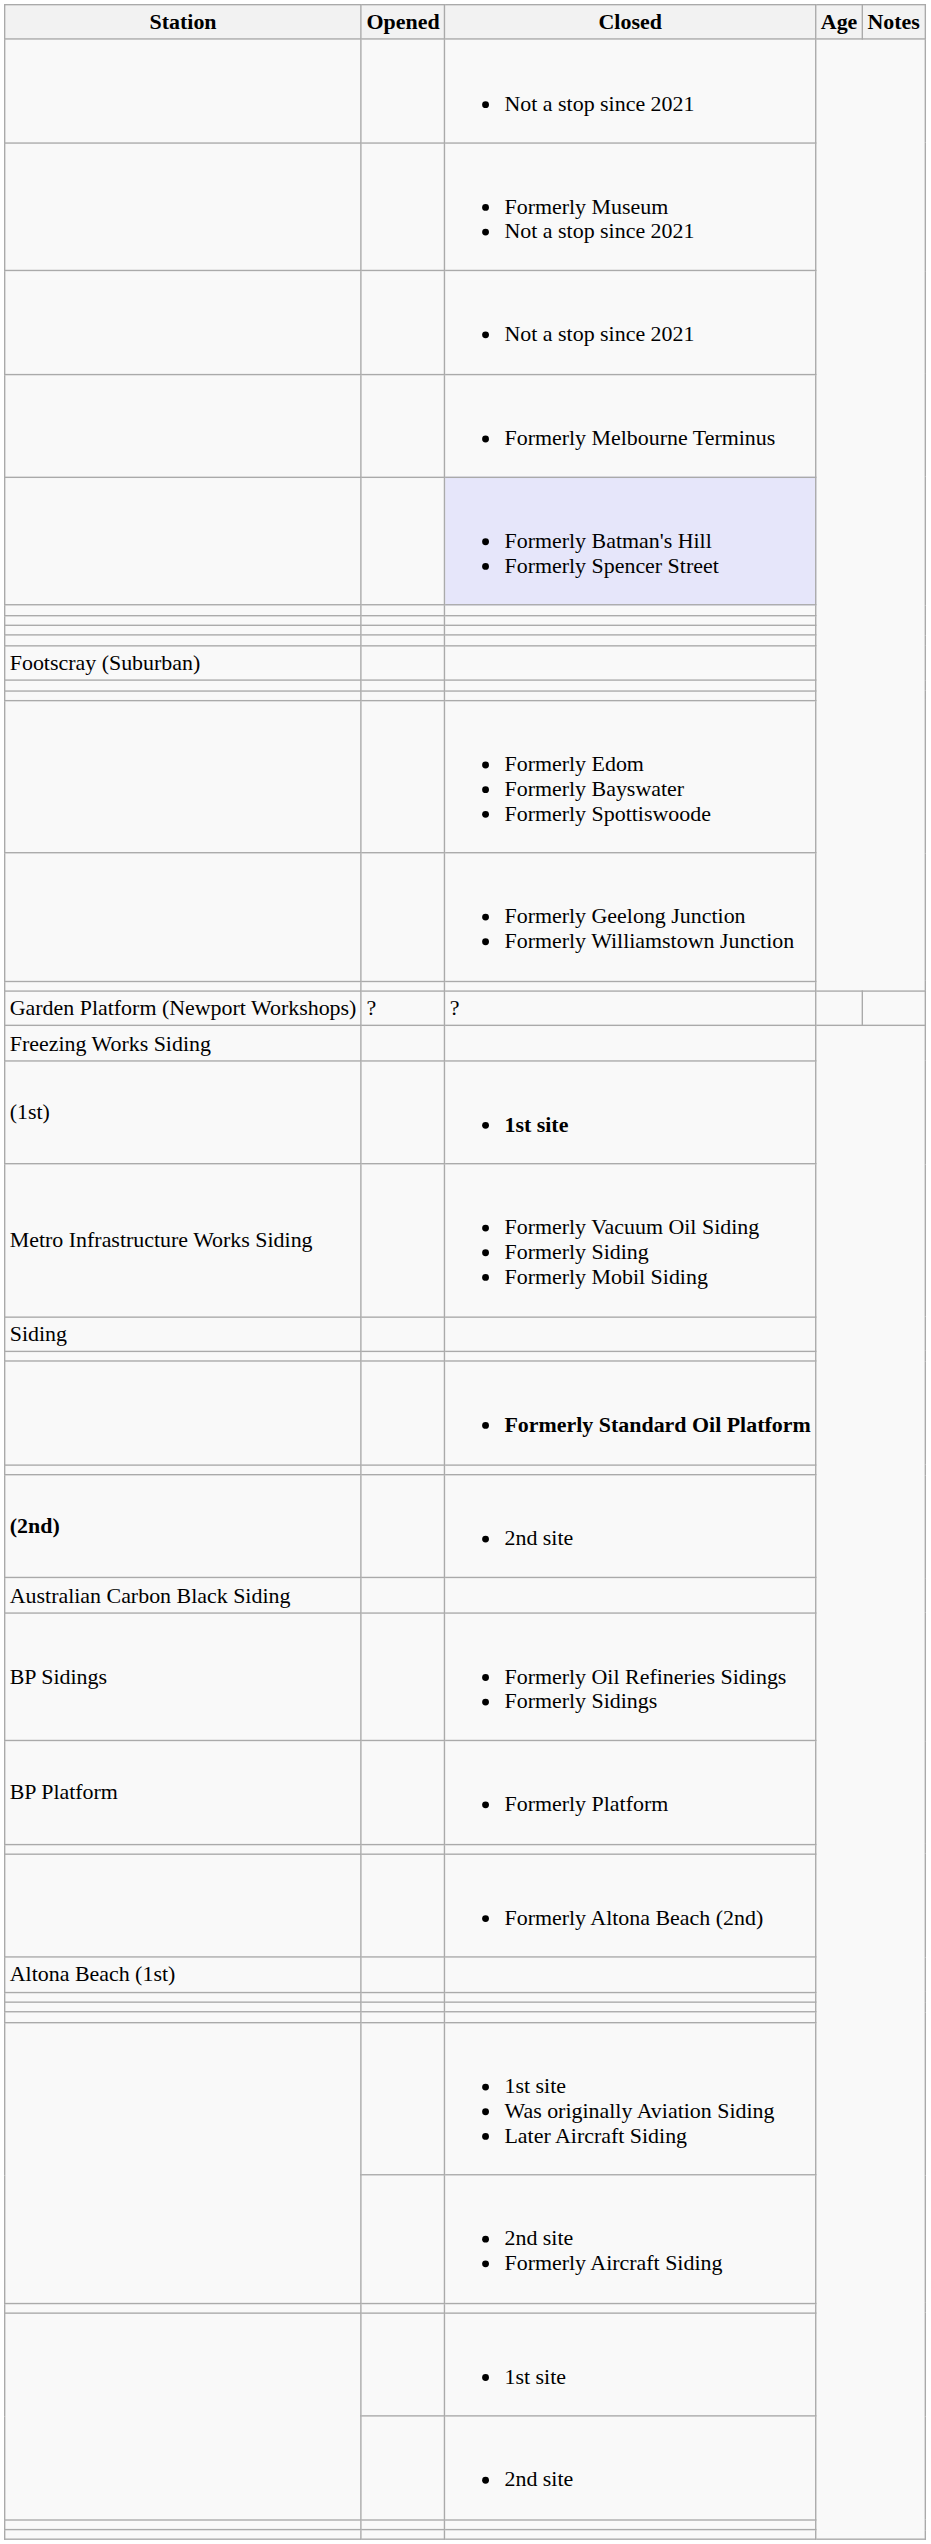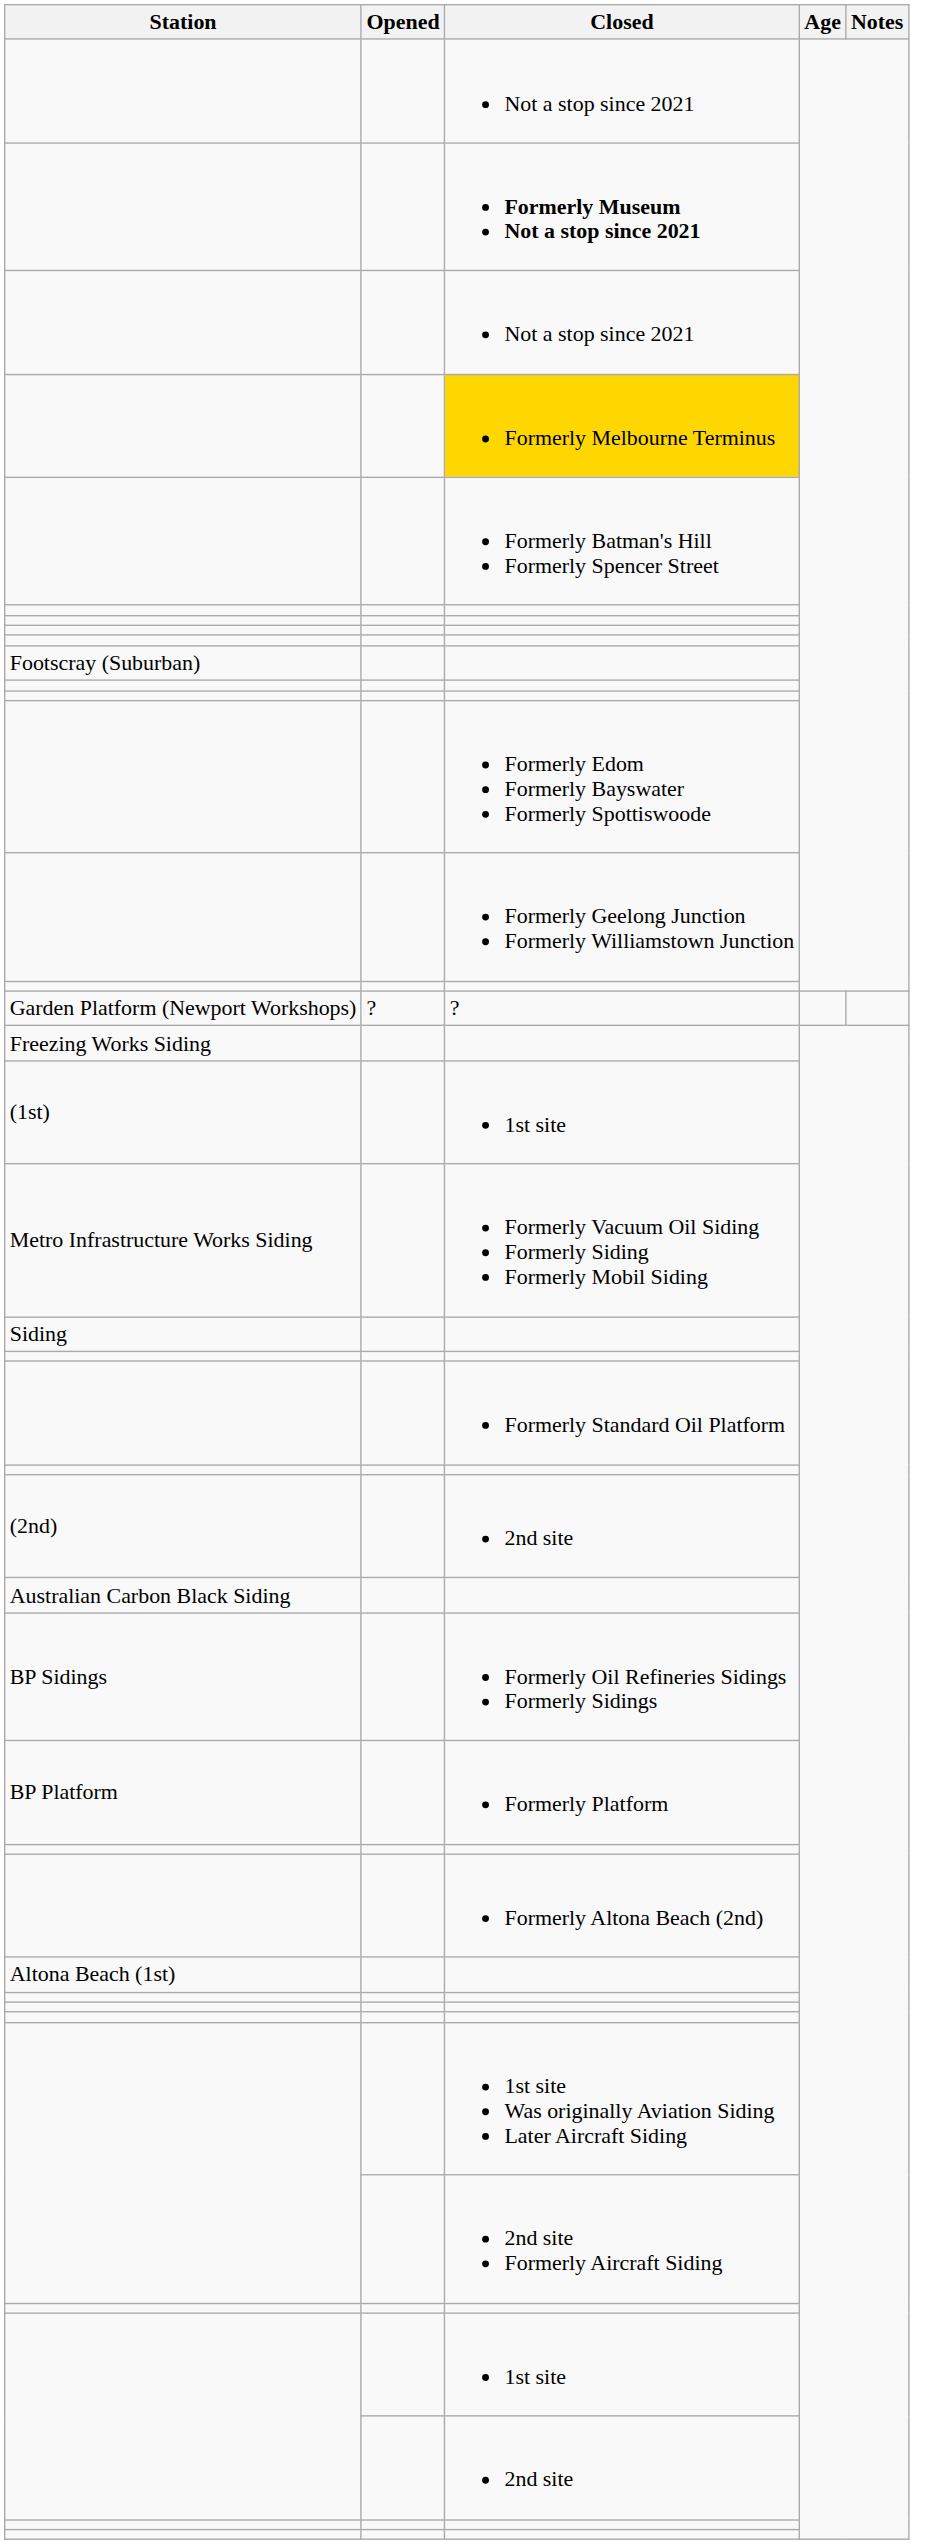Formerly Museum Not a stop since 2021 | Closed: normal -> bold
Formerly Melbourne Terminus | Closed: no background -> gold background
Formerly Batman's Hill Formerly Spencer Street | Closed: lavender background -> no background
(1st) / 1st site | Closed: bold -> normal
Formerly Standard Oil Platform | Closed: bold -> normal
(2nd) / 2nd site | Station: bold -> normal
